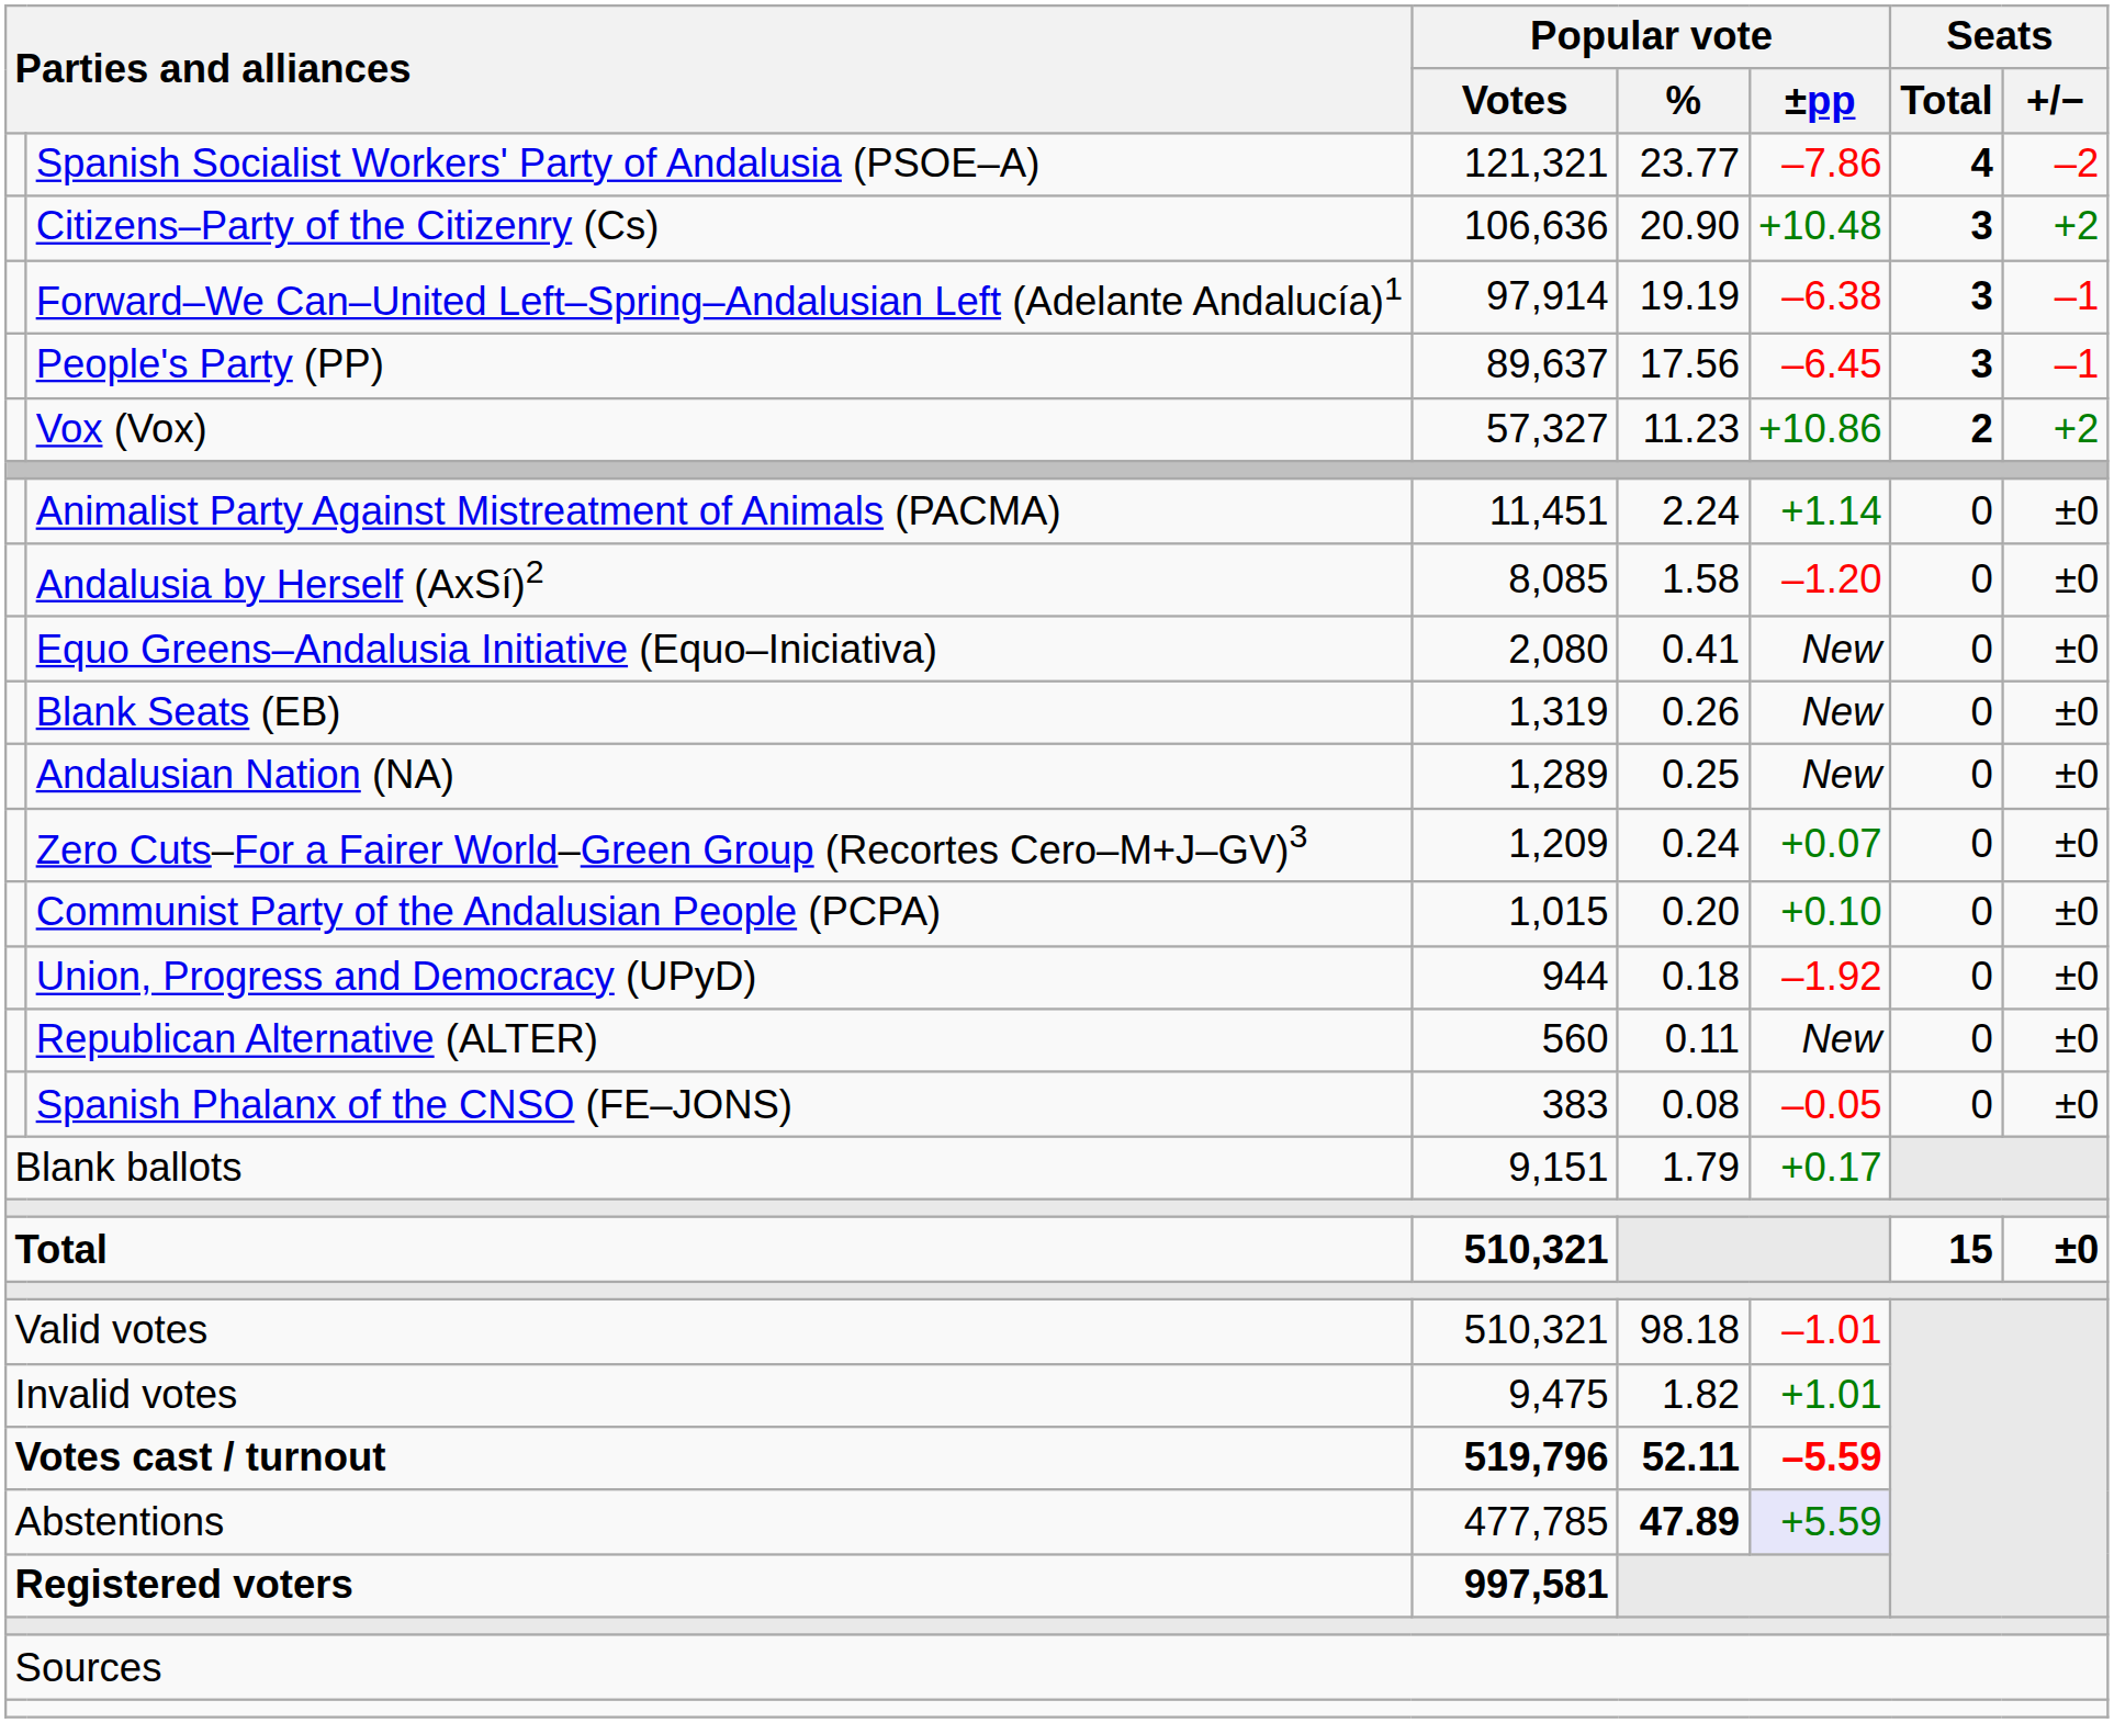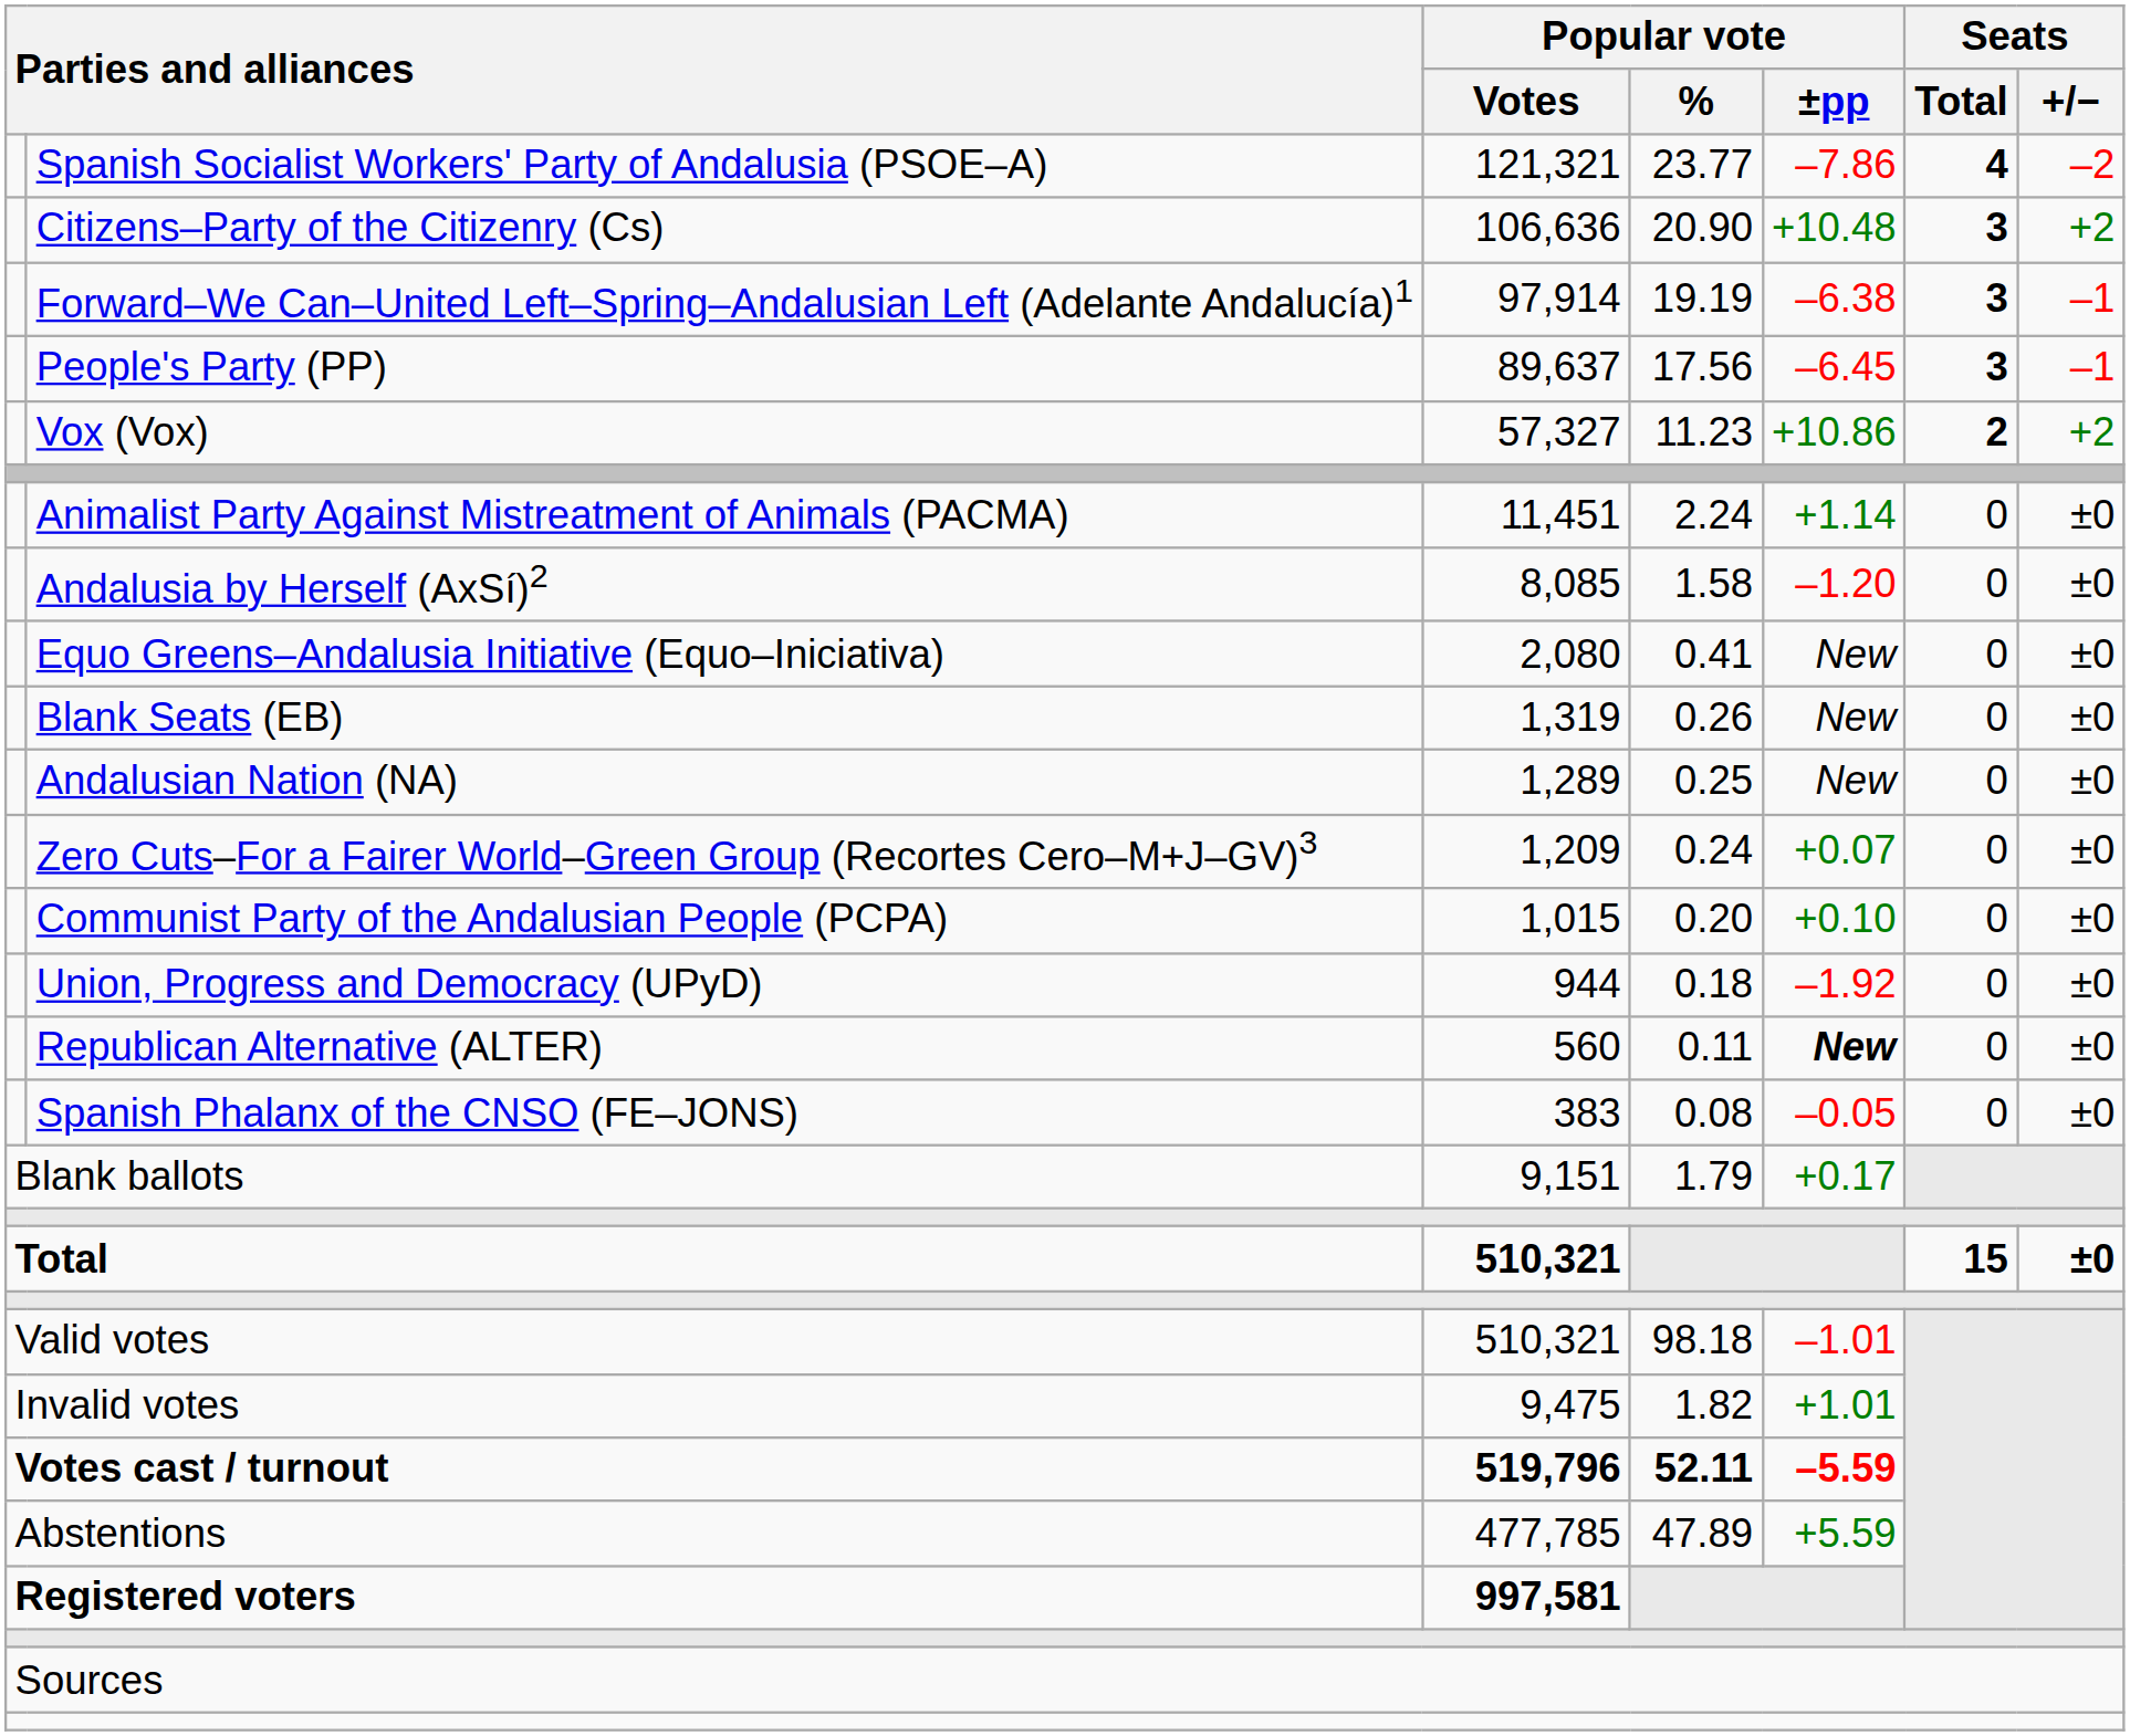Republican Alternative (ALTER) | Popular vote / ±pp: normal -> bold
Abstentions | Popular vote / %: bold -> normal
Abstentions | Popular vote / ±pp: lavender background -> no background
